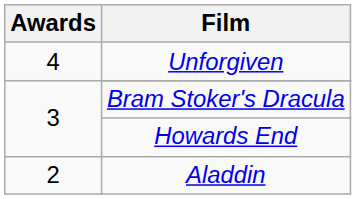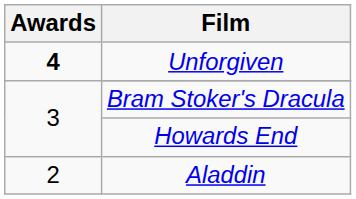Unforgiven | Awards: normal -> bold
